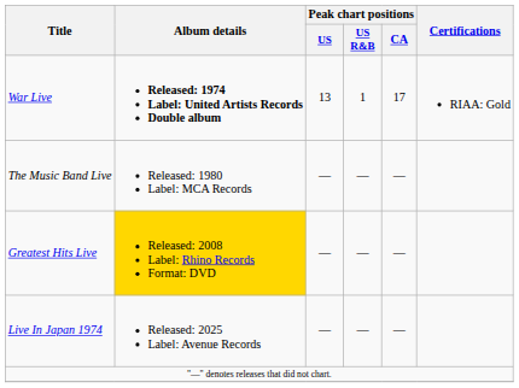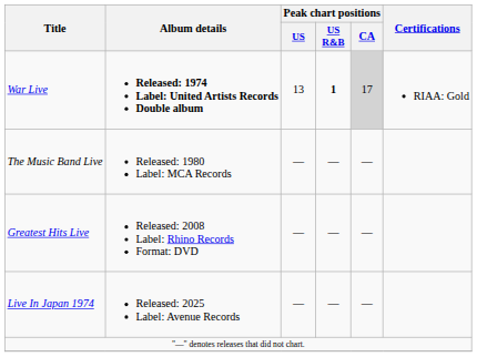War Live | Peak chart positions / US R&B: normal -> bold
War Live | Peak chart positions / CA: no background -> lightgrey background
Greatest Hits Live | Album details: gold background -> no background
